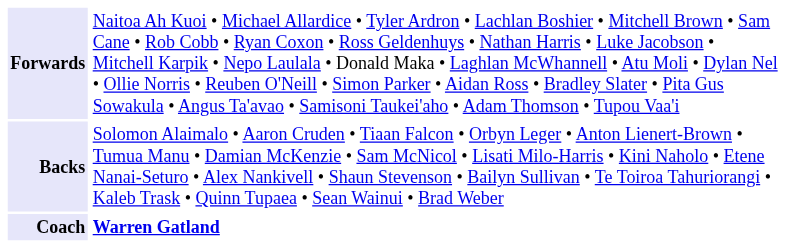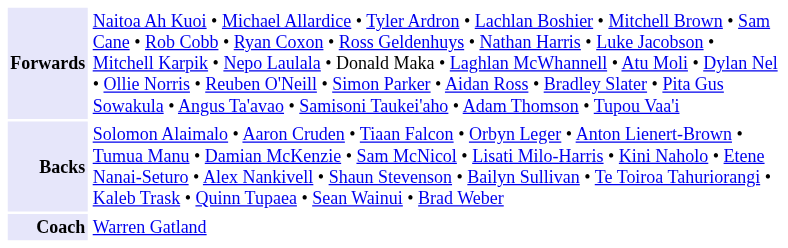Coach | column 2: bold -> normal
